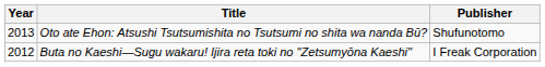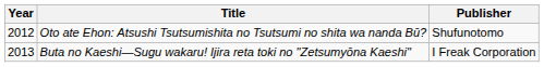row 2 | Year: 2013 -> 2012
row 3 | Year: 2012 -> 2013
